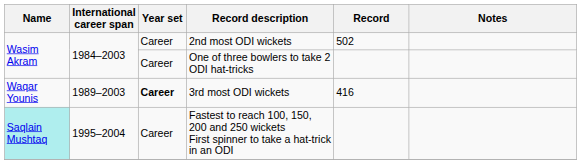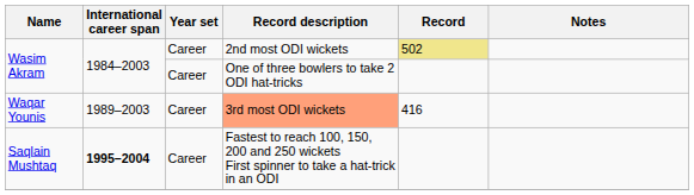row 2 | Record: no background -> khaki background
row 4 | Year set: bold -> normal
row 4 | Record description: no background -> lightsalmon background
row 5 | Name: paleturquoise background -> no background
row 5 | International career span: normal -> bold
